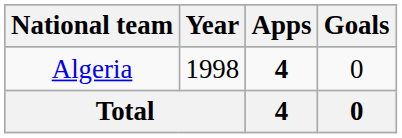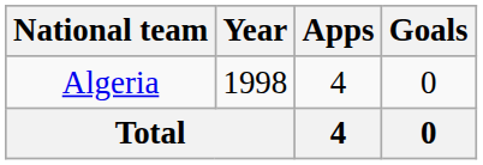Algeria | Apps: bold -> normal
